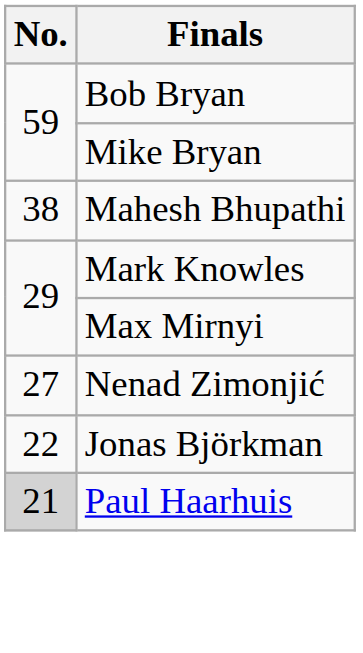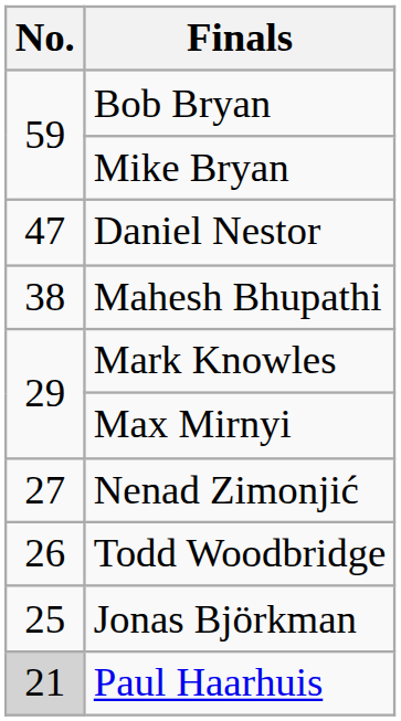+ row: 47 | Daniel Nestor
+ row: 26 | Todd Woodbridge
Jonas Björkman | No.: 22 -> 25
